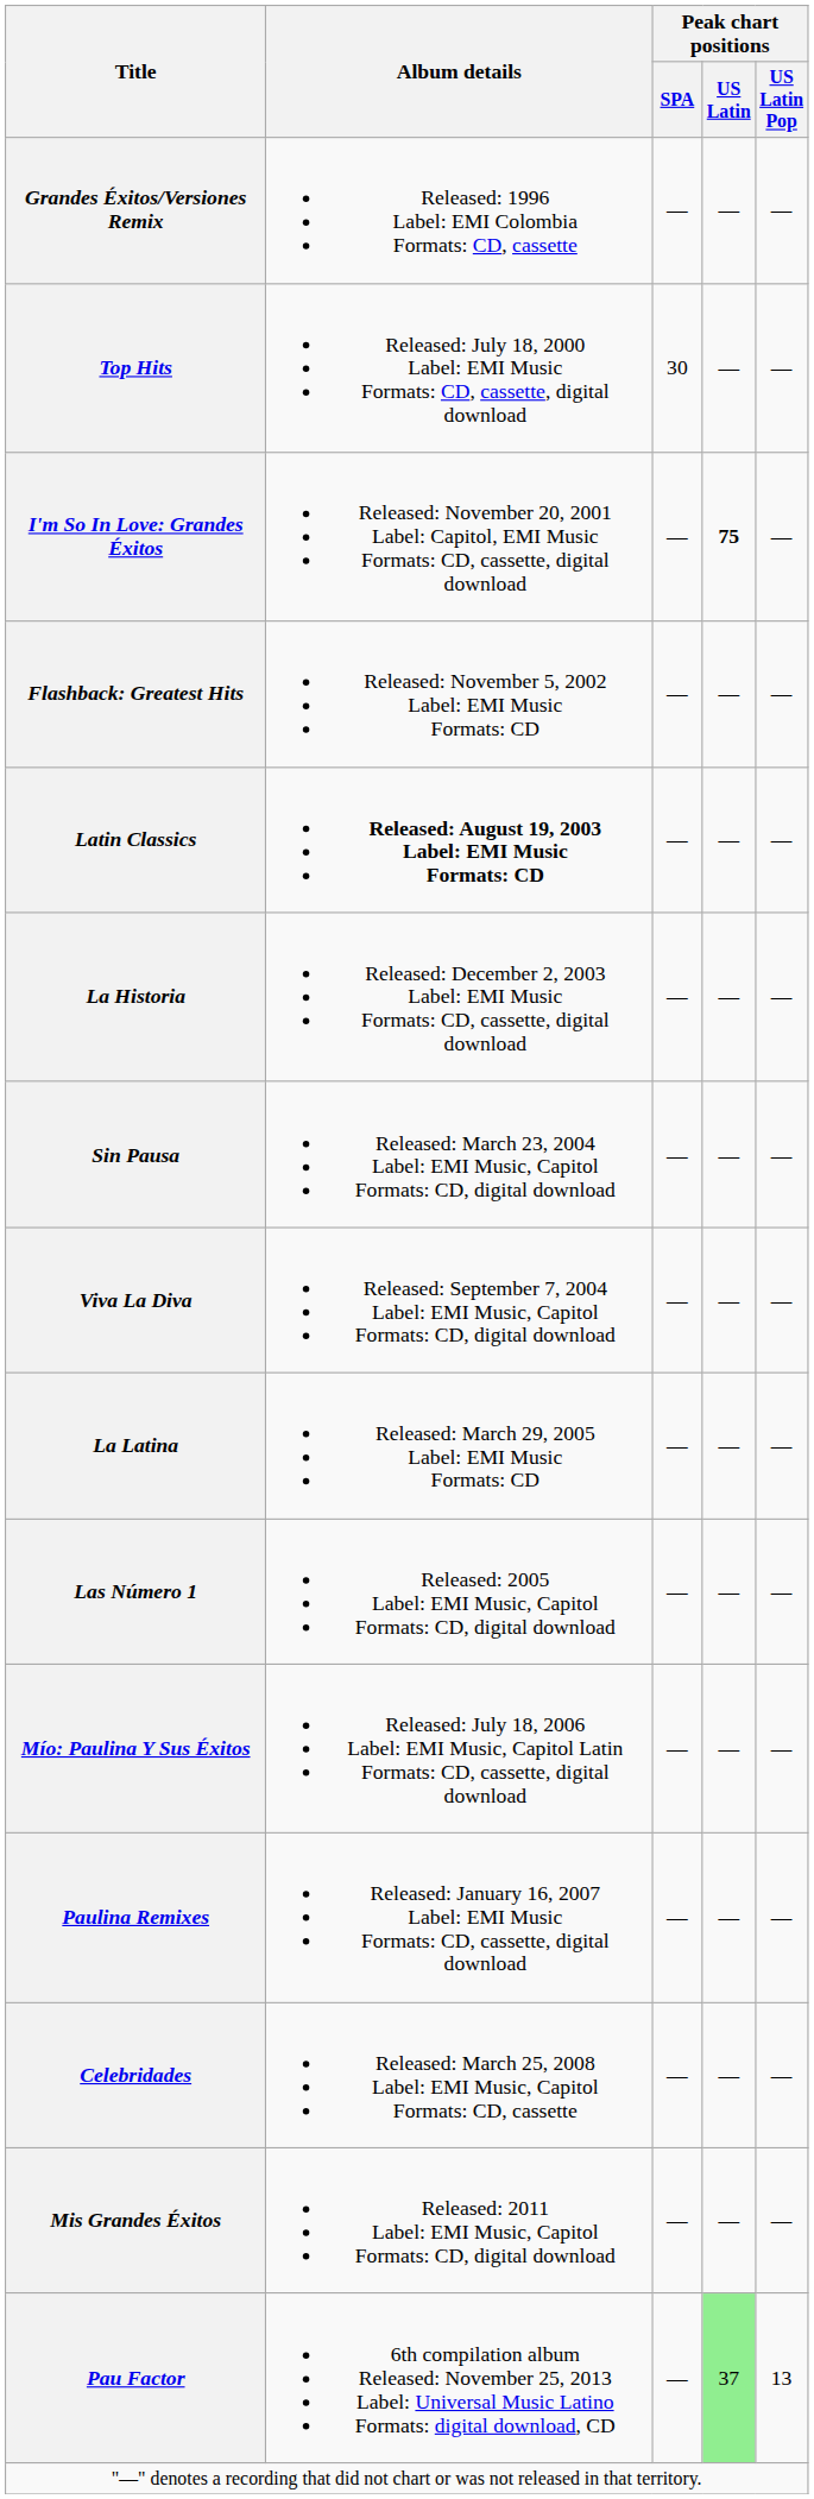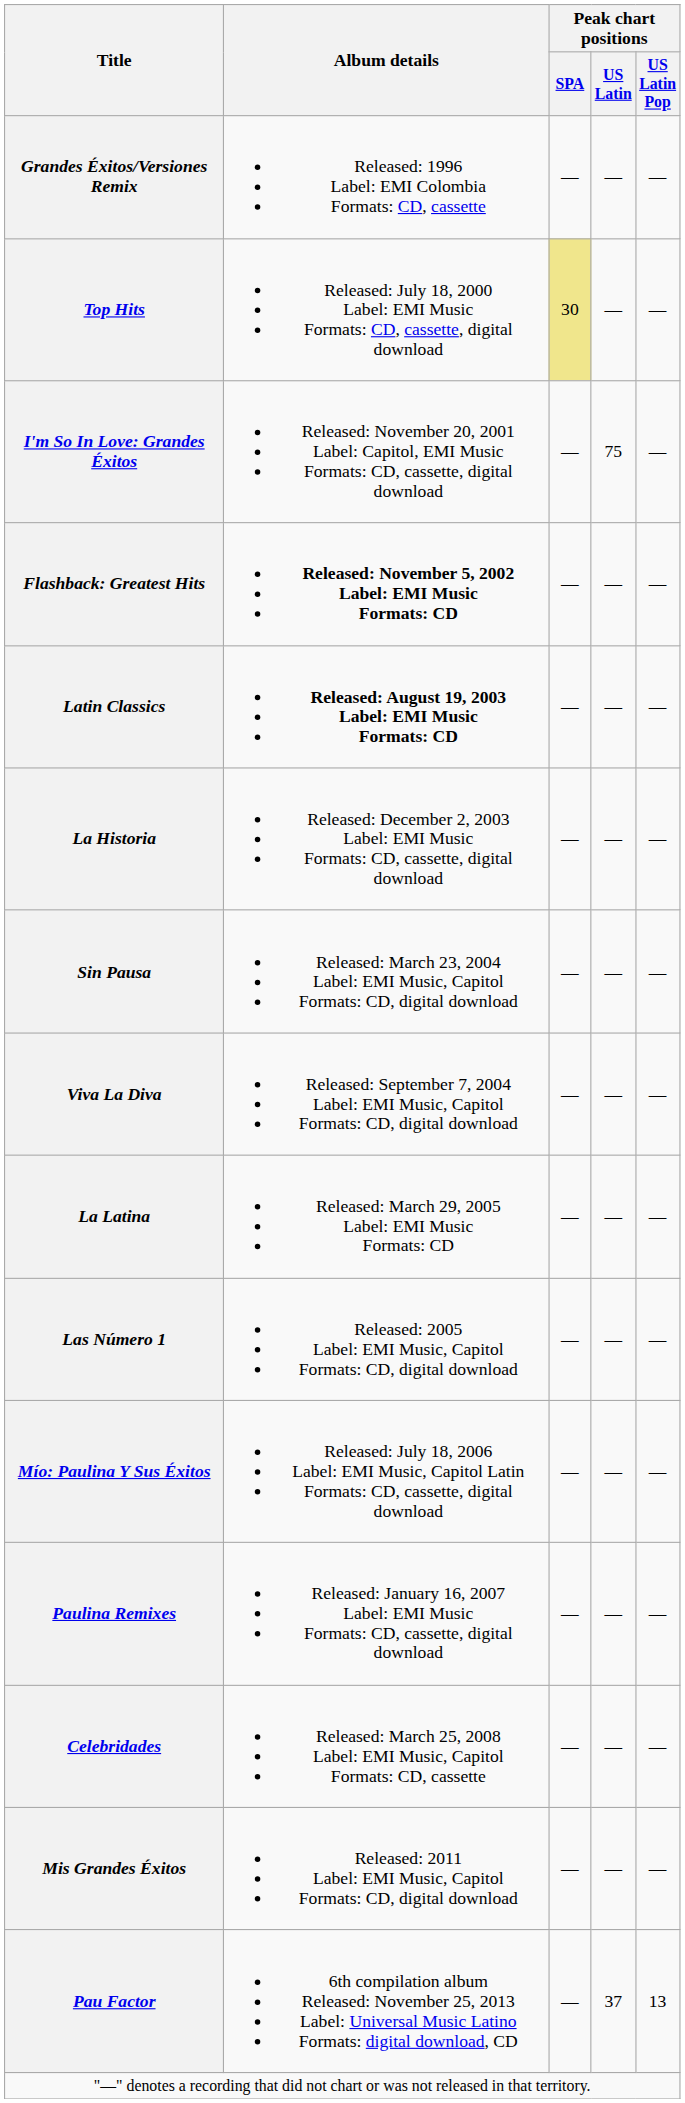Top Hits | Peak chart positions / SPA: no background -> khaki background
I'm So In Love: Grandes Éxitos | Peak chart positions / US Latin: bold -> normal
Flashback: Greatest Hits | Album details: normal -> bold
Pau Factor | Peak chart positions / US Latin: lightgreen background -> no background
